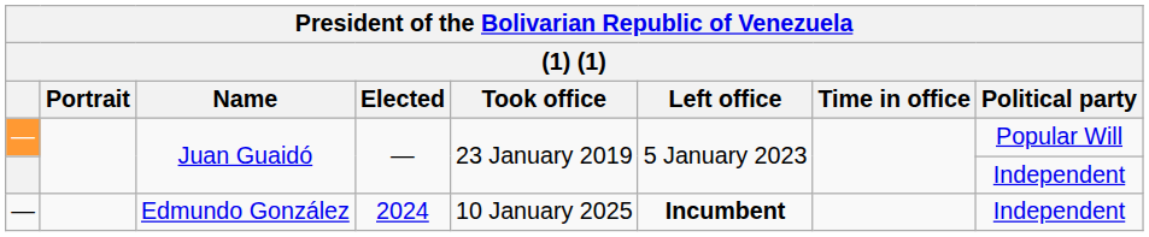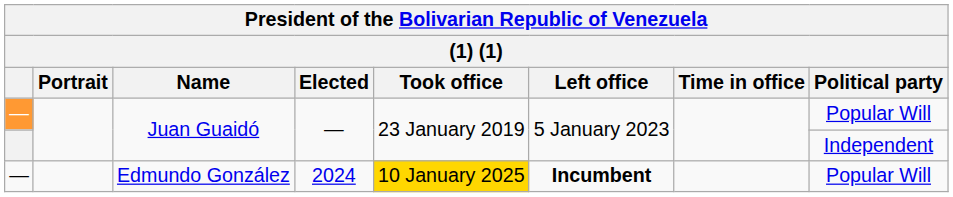— / Edmundo González | Took office: no background -> gold background
— / Edmundo González | Political party: Independent -> Popular Will
